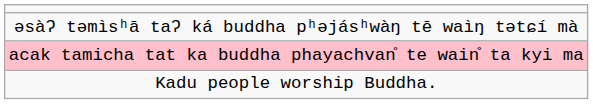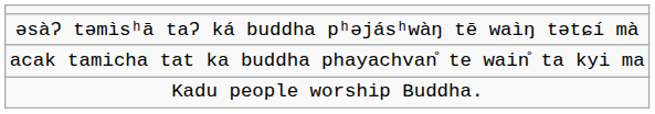row 3 | column 1: pink background -> no background
